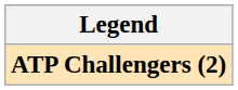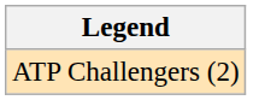row 2 | column 1: bold -> normal
